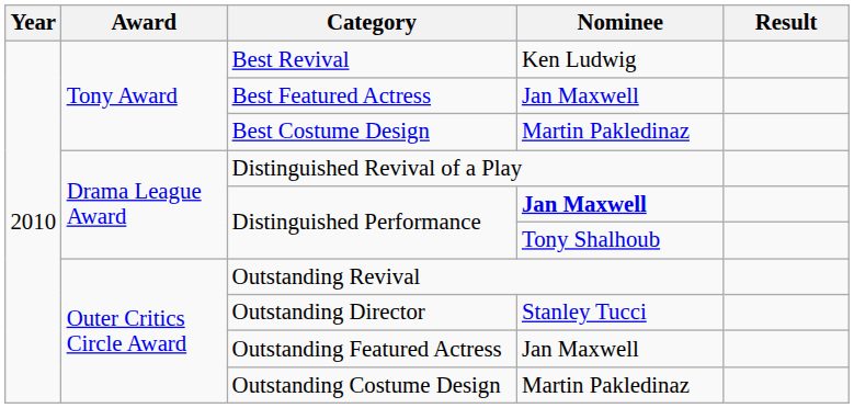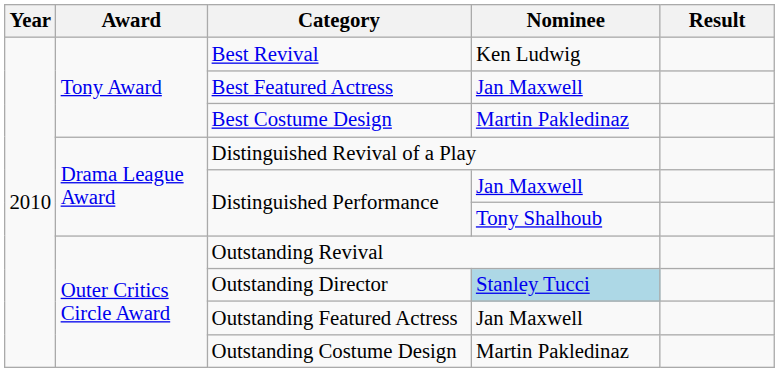Distinguished Performance / Jan Maxwell | Nominee: bold -> normal
Outstanding Director | Nominee: no background -> lightblue background
